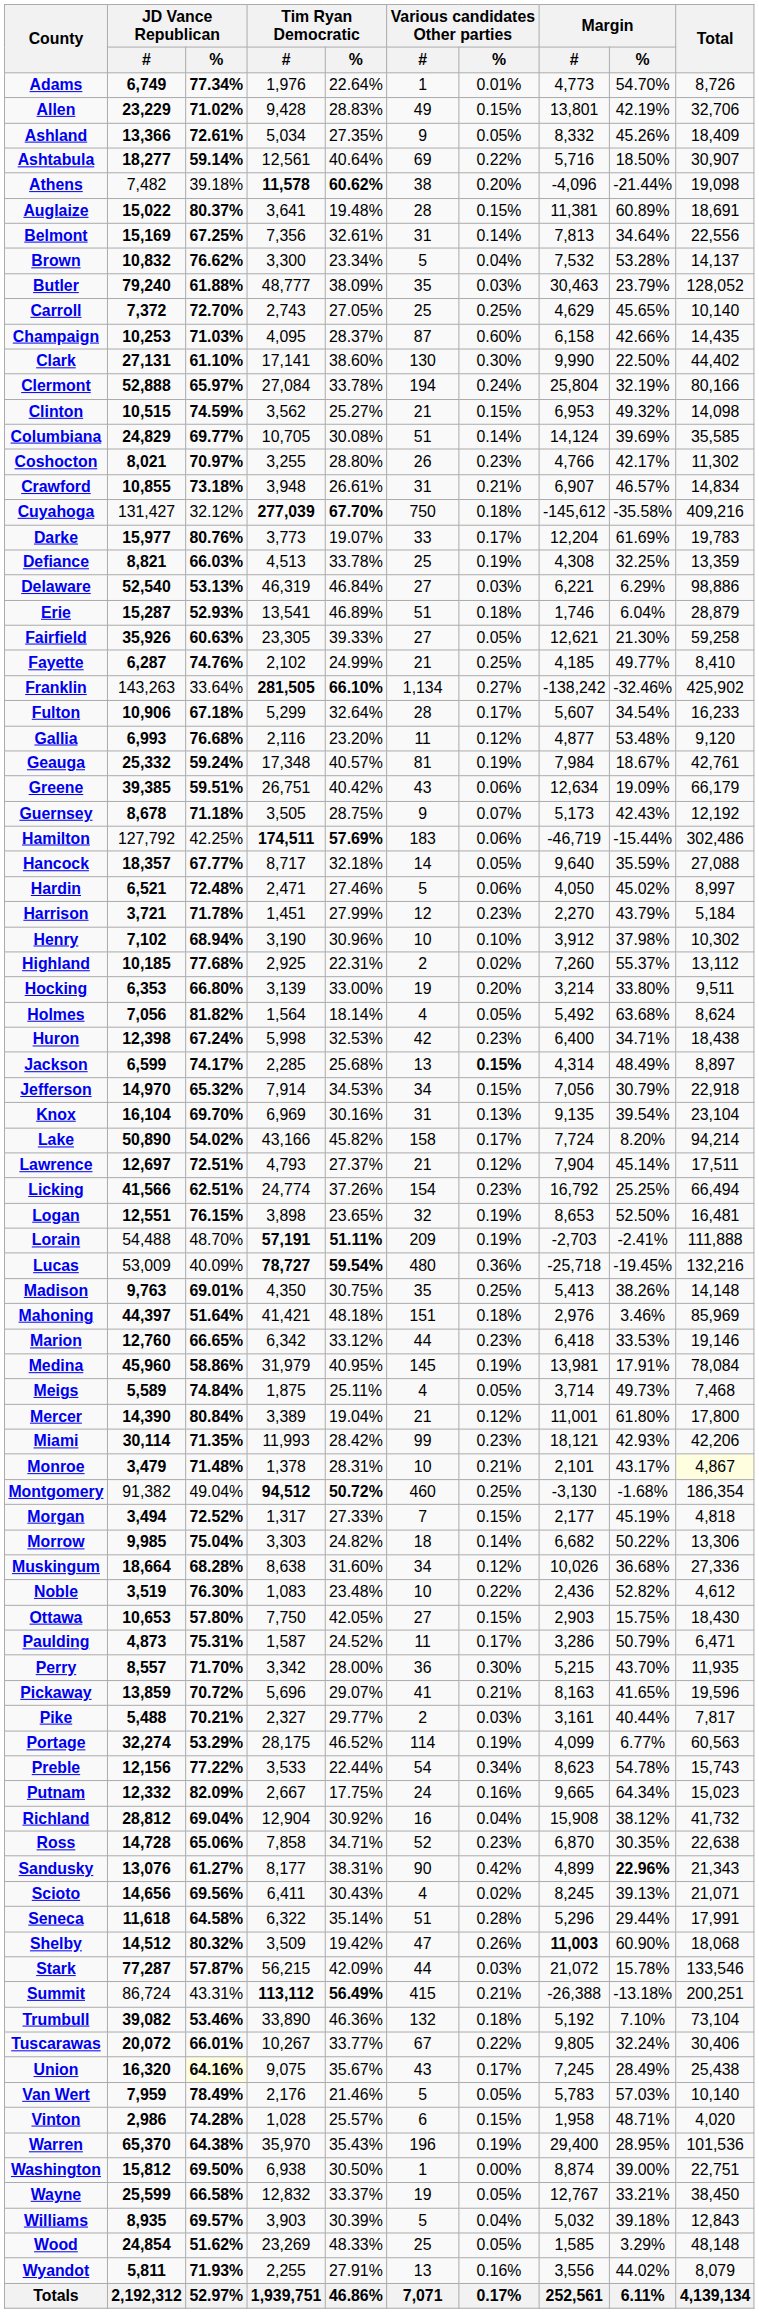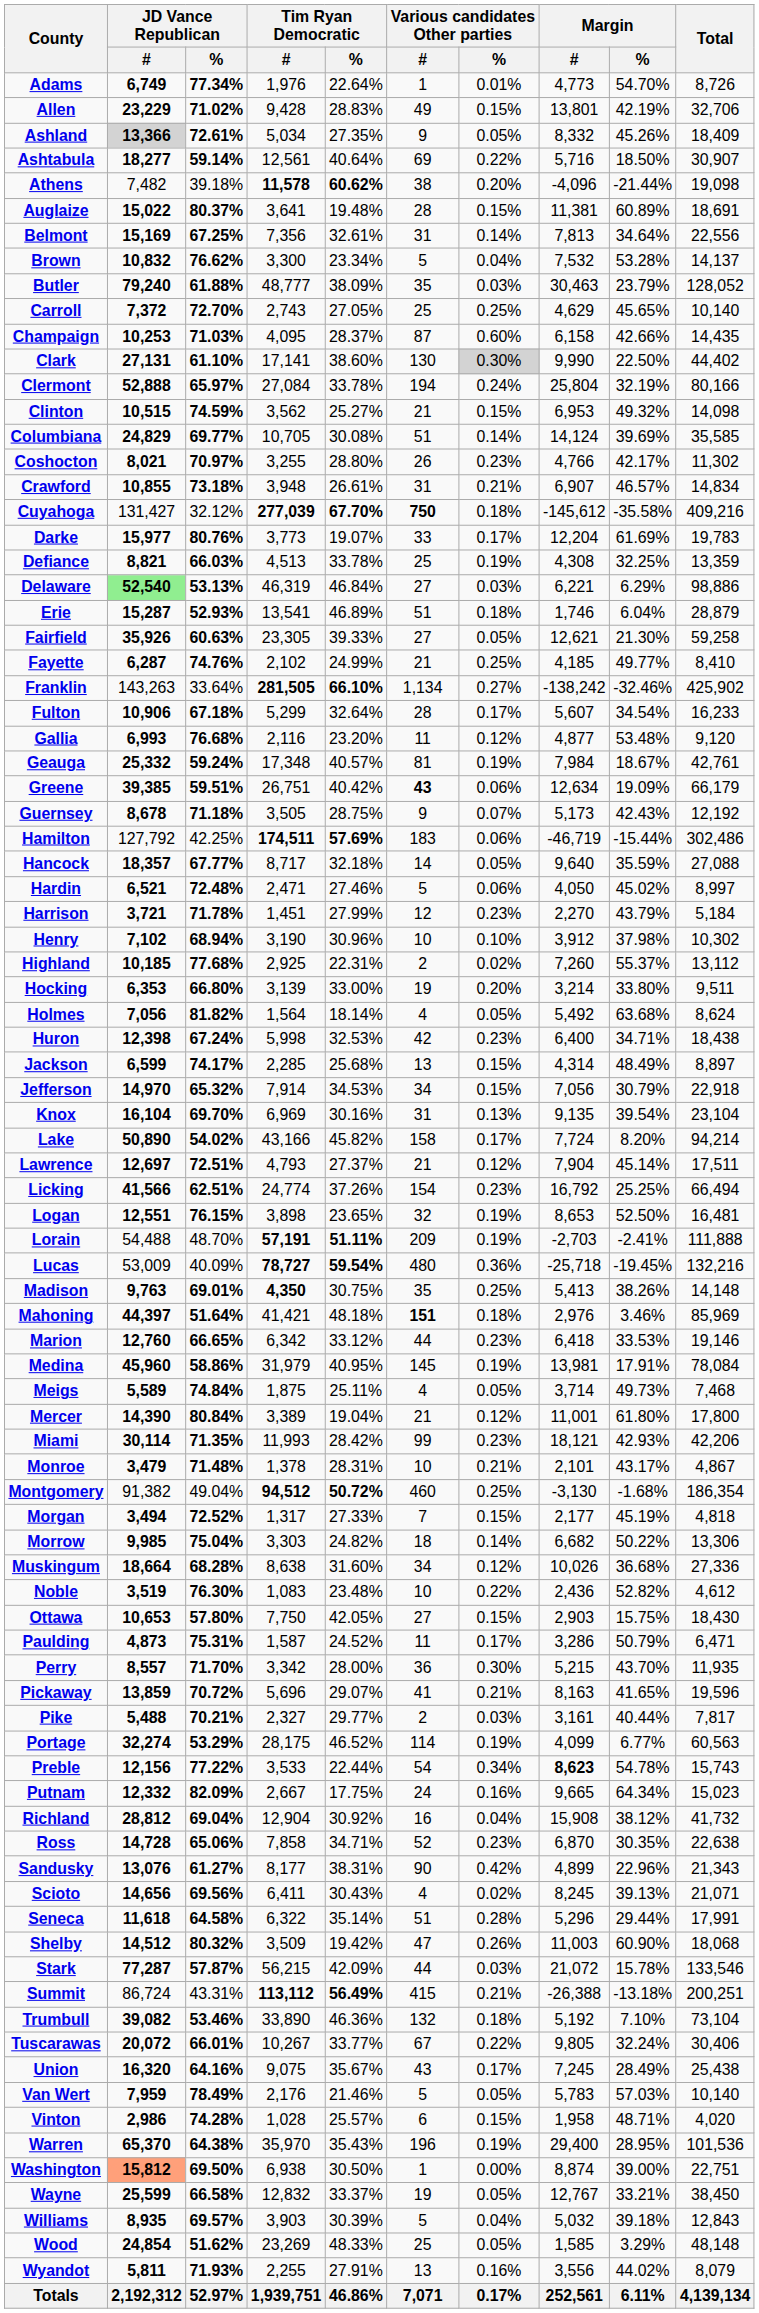Ashland | JD Vance Republican / #: no background -> lightgrey background
Clark | Various candidates Other parties / %: no background -> lightgrey background
Cuyahoga | Various candidates Other parties / #: normal -> bold
Delaware | JD Vance Republican / #: no background -> lightgreen background
Greene | Various candidates Other parties / #: normal -> bold
Jackson | Various candidates Other parties / %: bold -> normal
Madison | Tim Ryan Democratic / #: normal -> bold
Mahoning | Various candidates Other parties / #: normal -> bold
Monroe | Total: lightyellow background -> no background
Preble | Margin / #: normal -> bold
Sandusky | Margin / %: bold -> normal
Shelby | Margin / #: bold -> normal
Union | JD Vance Republican / %: lightyellow background -> no background
Washington | JD Vance Republican / #: no background -> lightsalmon background
